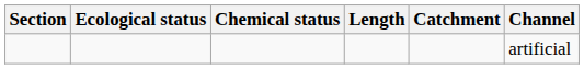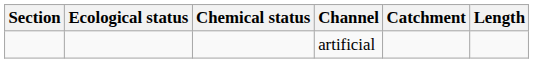columns swapped: Length <-> Channel
